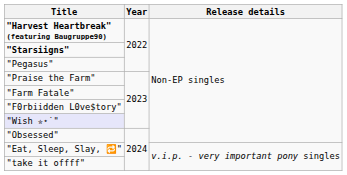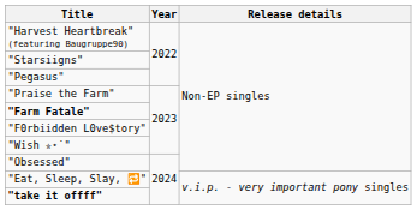"Harvest Heartbreak" (featuring Baugruppe90) | Title: bold -> normal
"Starsiigns" | Title: bold -> normal
"Farm Fatale" | Title: normal -> bold
"Wish ✮⋆˙" | Title: lavender background -> no background
"take it offff" | Title: normal -> bold
